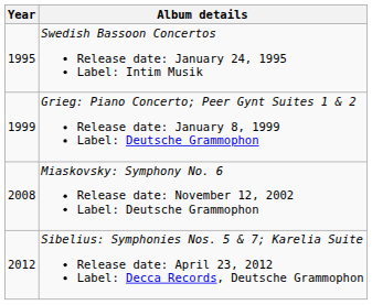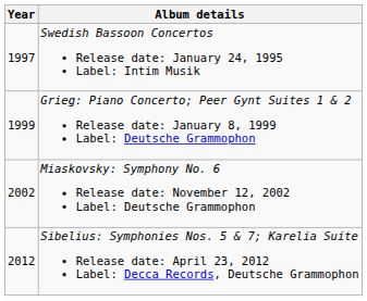row 2 | Year: 1995 -> 1997
row 4 | Year: 2008 -> 2002
